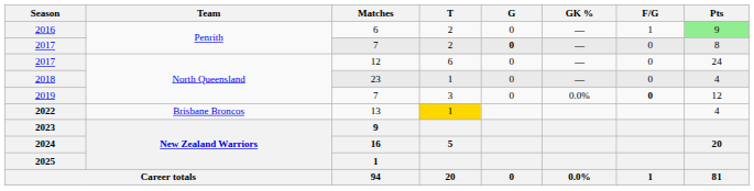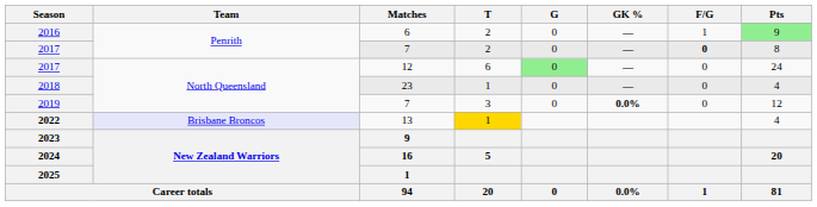2017 / 7 | G: bold -> normal
2017 / 7 | F/G: normal -> bold
2017 / 12 | G: no background -> lightgreen background
2019 | GK %: normal -> bold
2019 | F/G: bold -> normal
2022 | Team: no background -> lavender background
